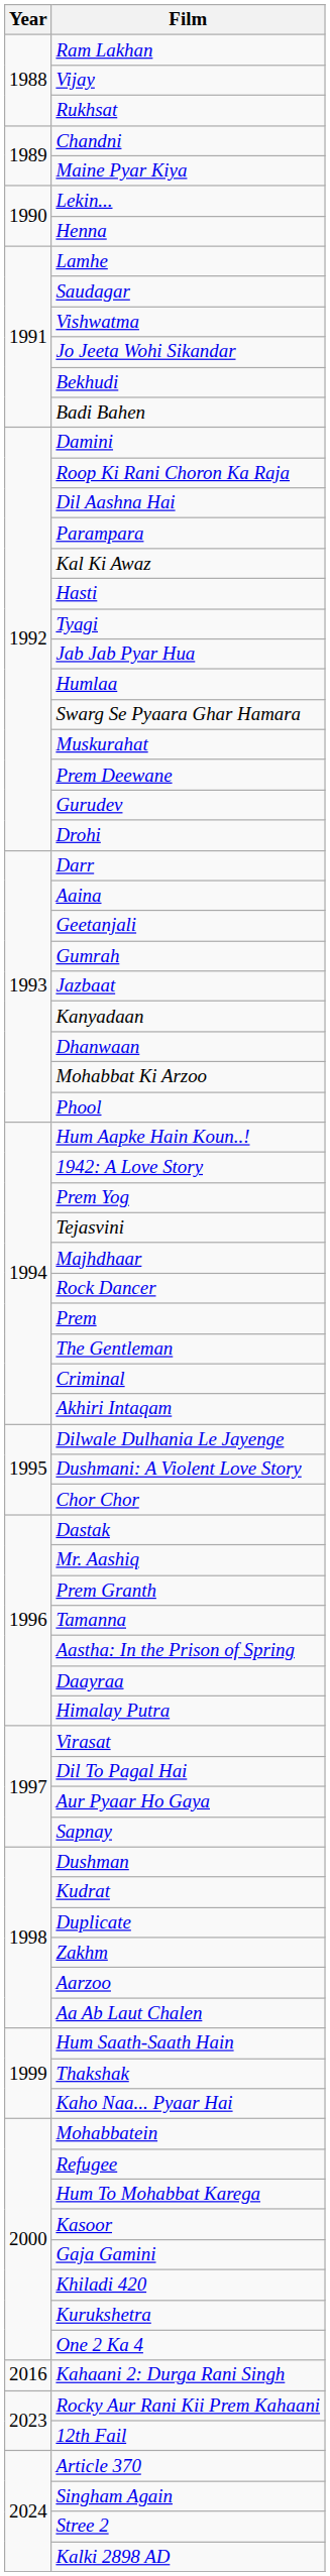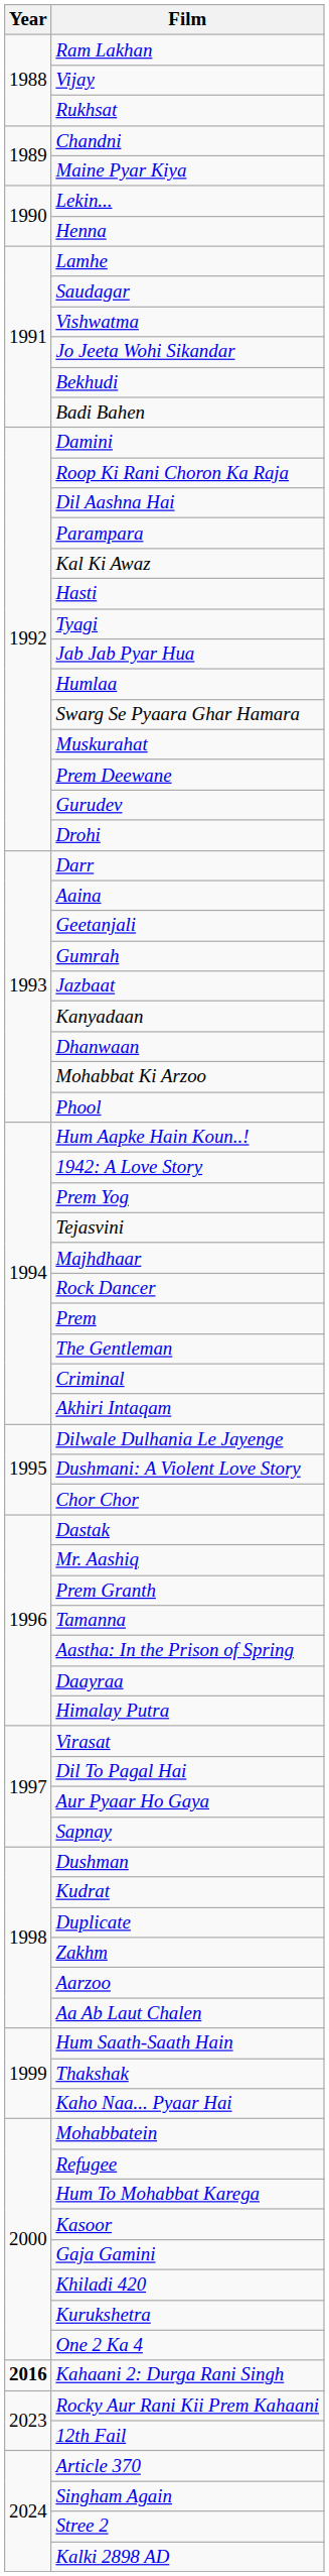Kahaani 2: Durga Rani Singh | Year: normal -> bold
